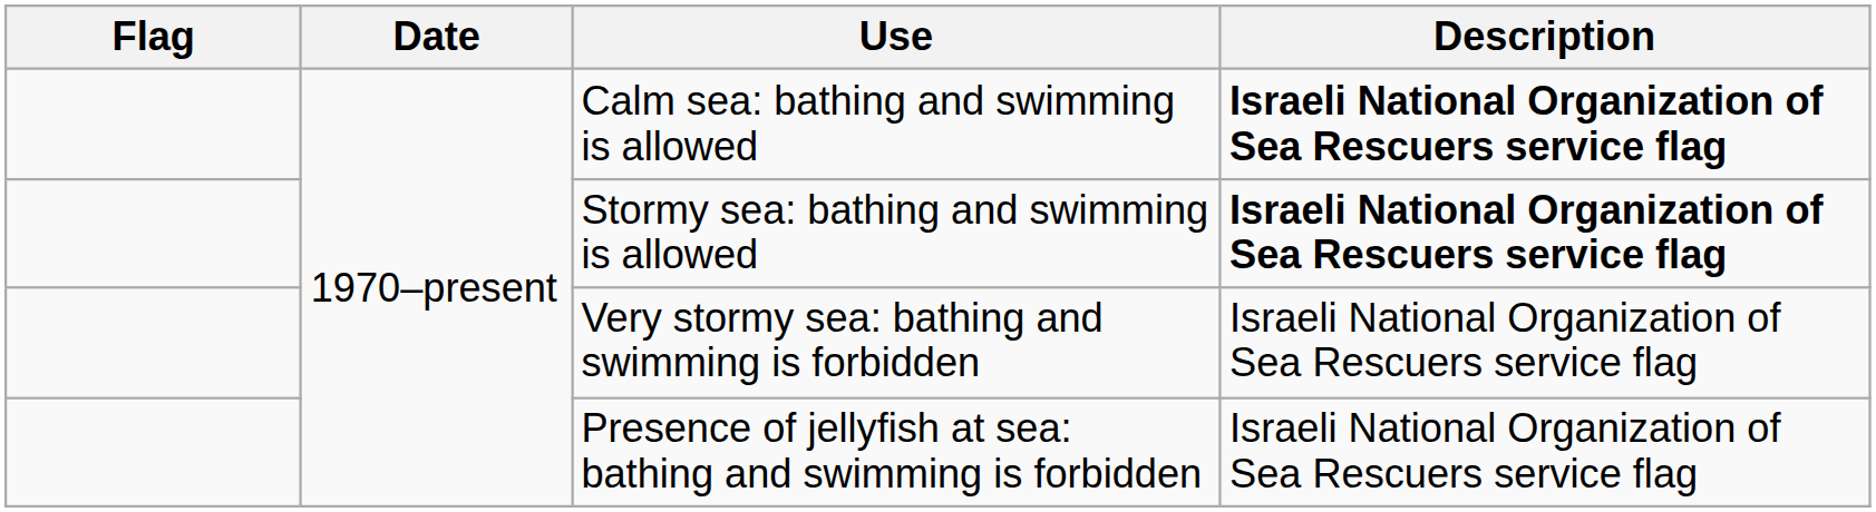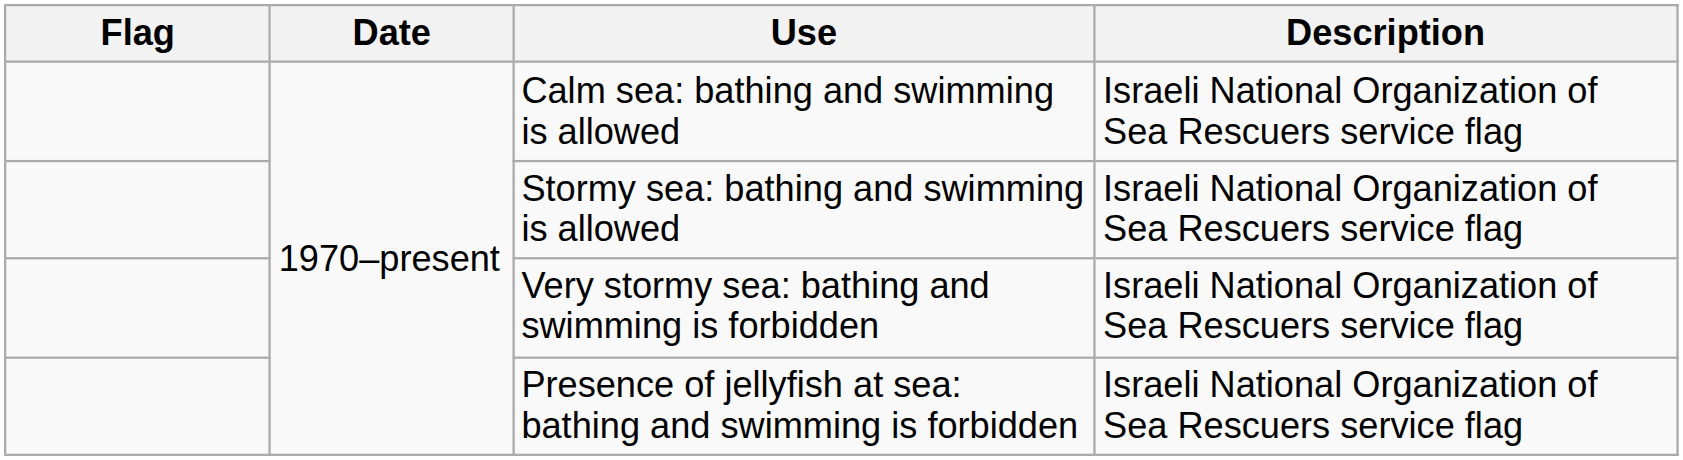Calm sea: bathing and swimming is allowed | Description: bold -> normal
Stormy sea: bathing and swimming is allowed | Description: bold -> normal
